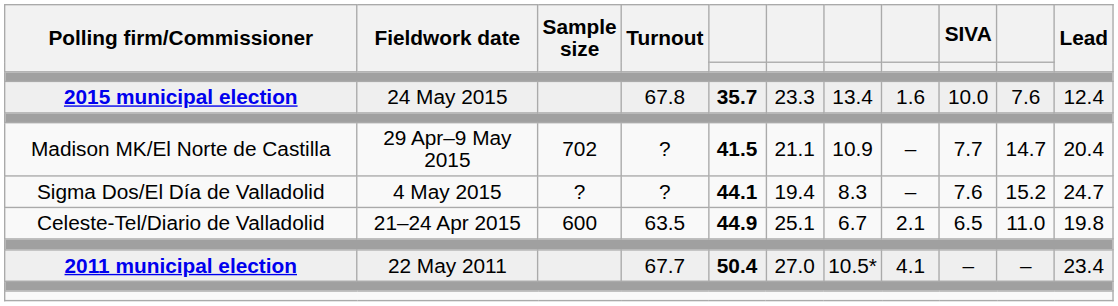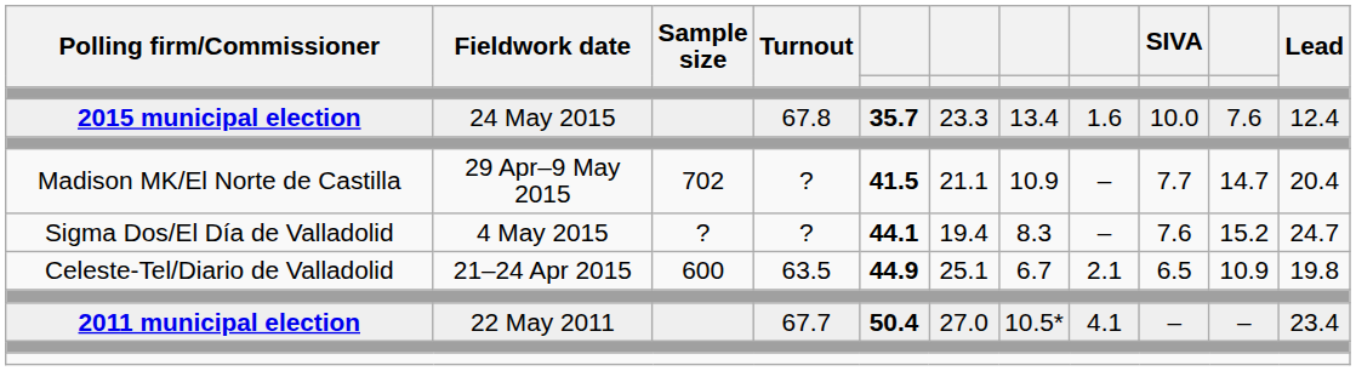Celeste-Tel/Diario de Valladolid | column 10: 11.0 -> 10.9
